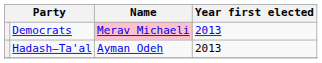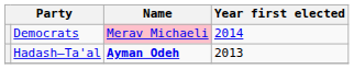Democrats | Year first elected: 2013 -> 2014
Hadash–Ta'al | Name: normal -> bold
